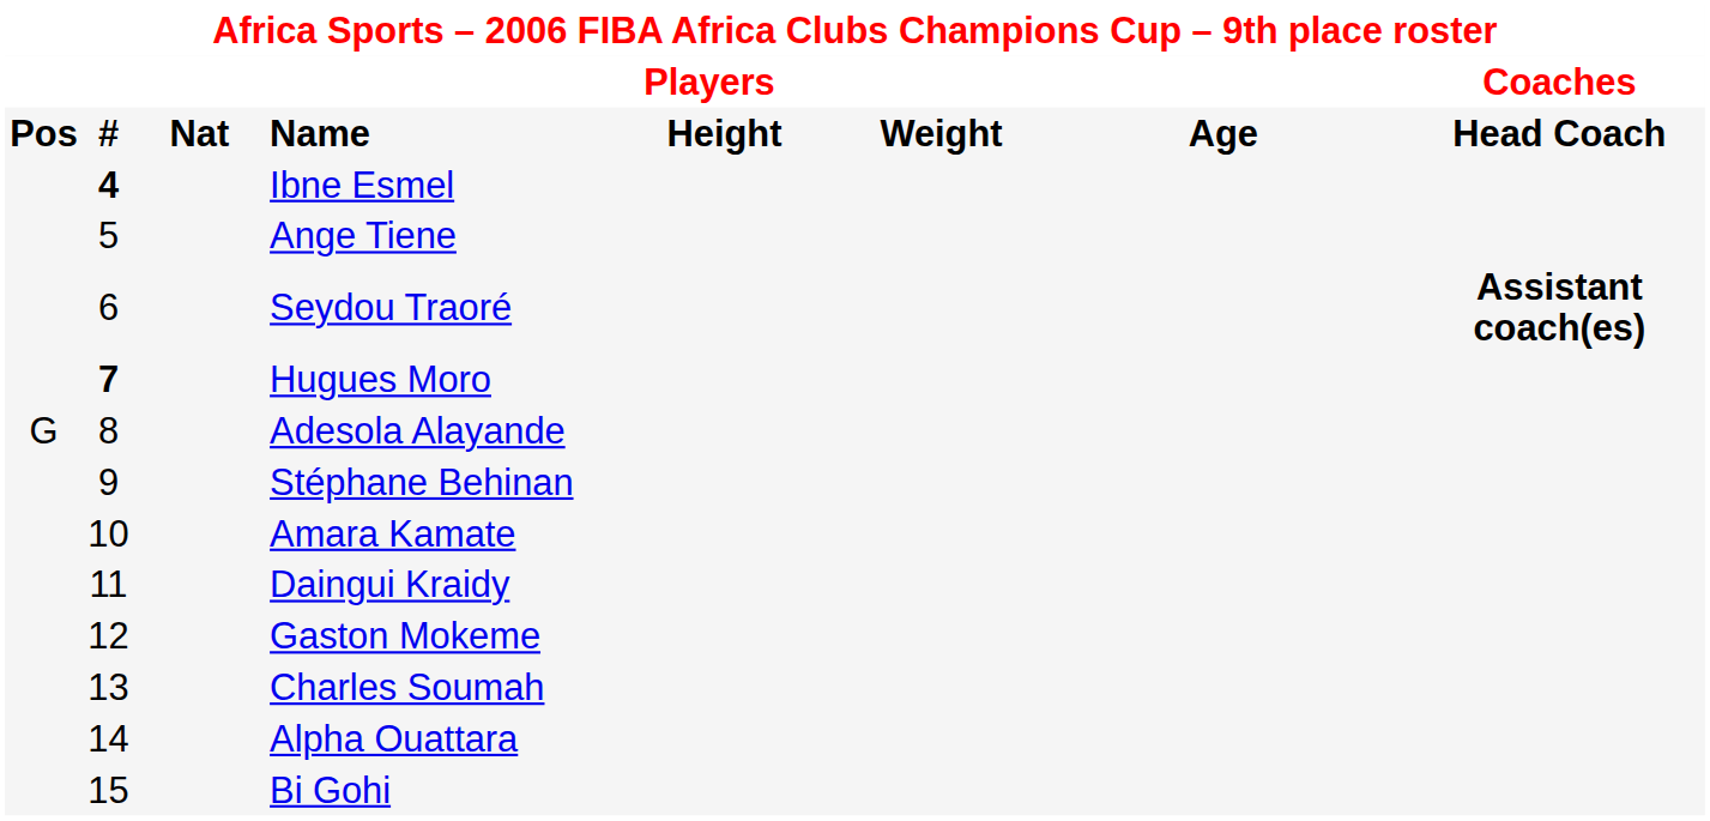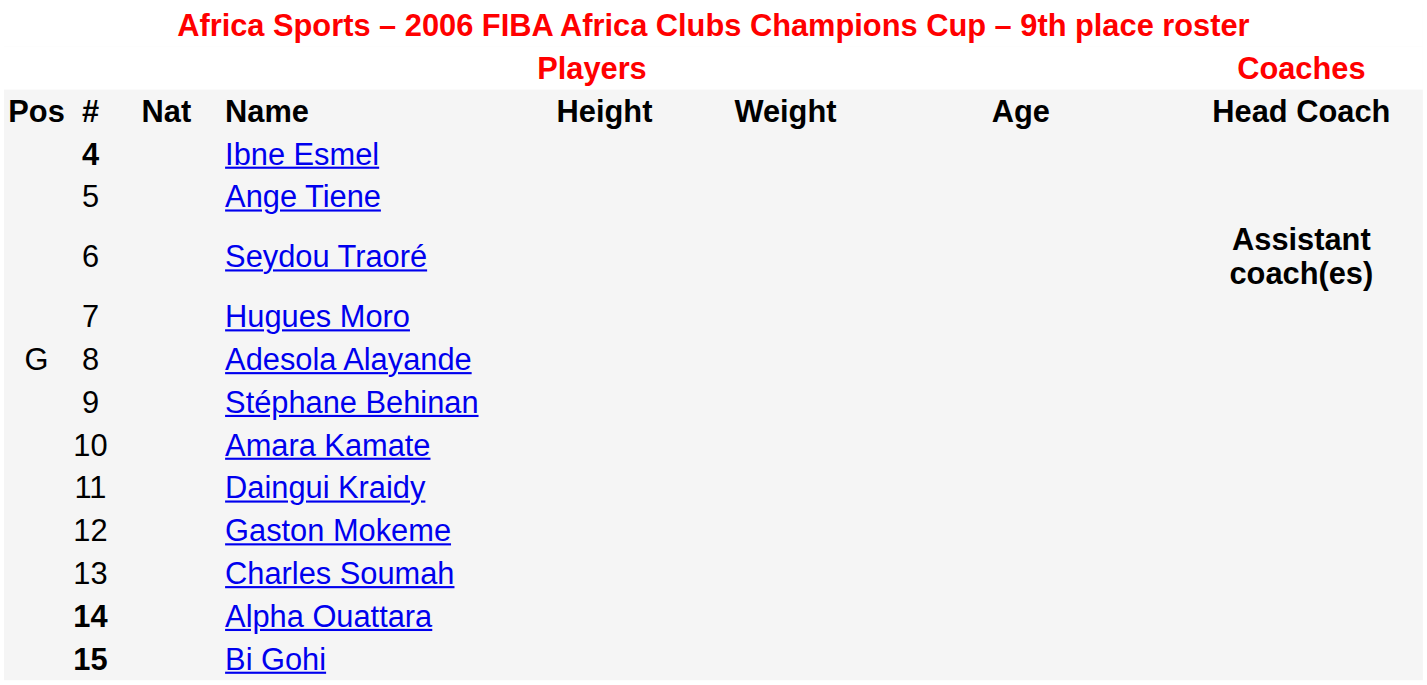Hugues Moro | column 2: bold -> normal
Alpha Ouattara | column 2: normal -> bold
Bi Gohi | column 2: normal -> bold
